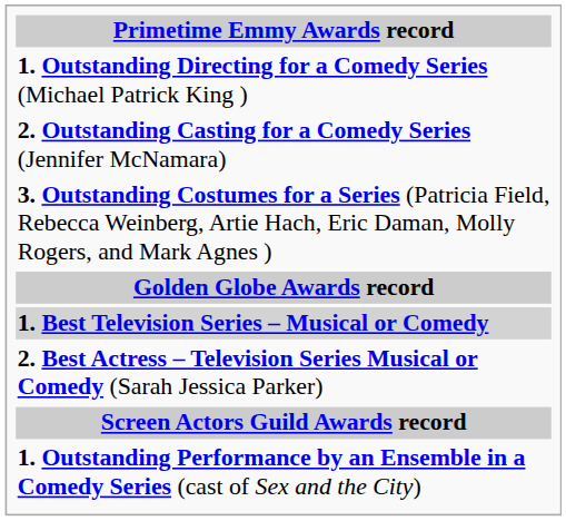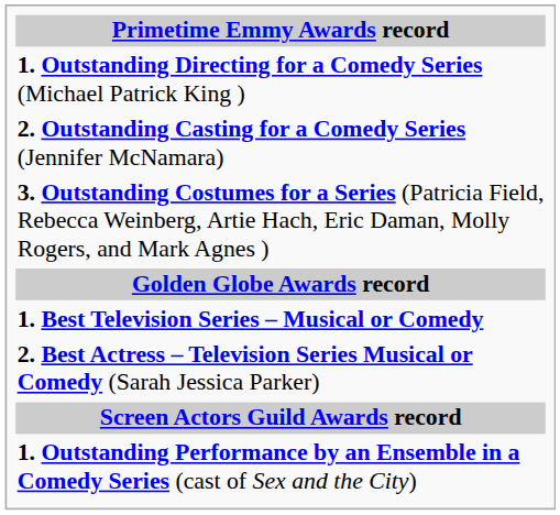1. Best Television Series – Musical or Comedy | column 1: lightgrey background -> no background
